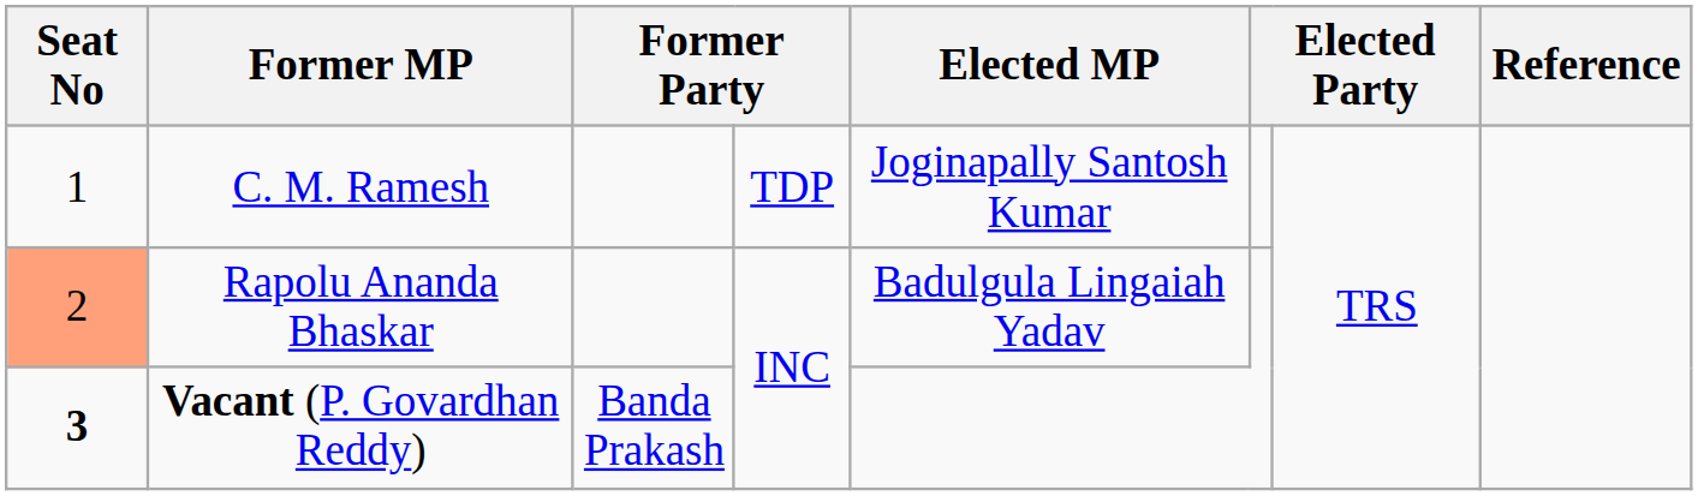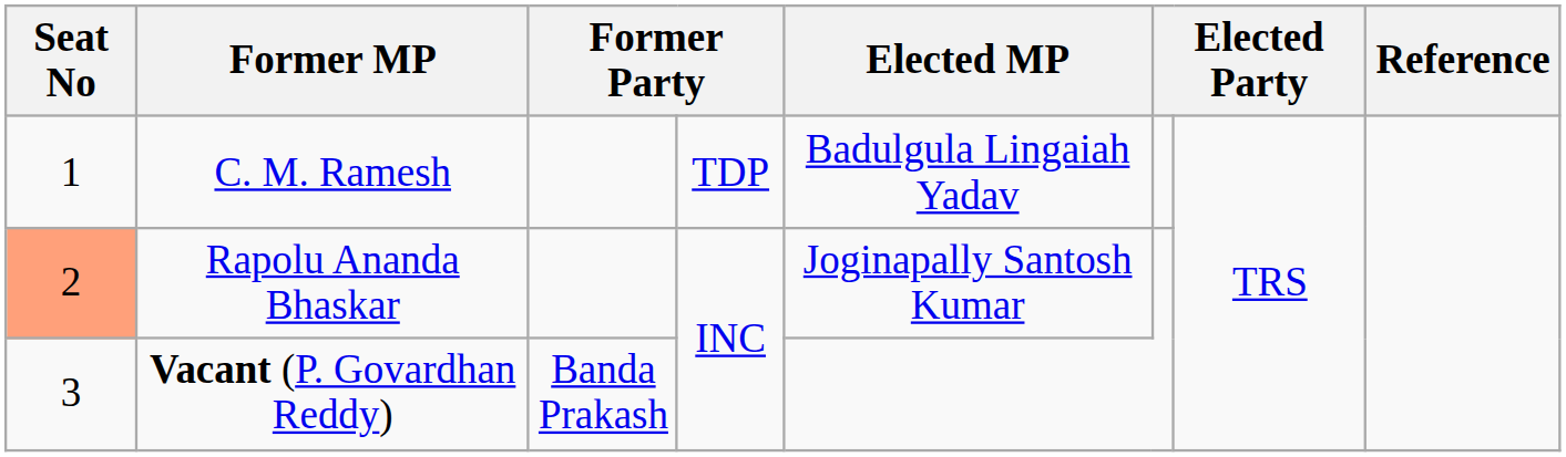C. M. Ramesh | Elected MP: Joginapally Santosh Kumar -> Badulgula Lingaiah Yadav
Rapolu Ananda Bhaskar | Elected MP: Badulgula Lingaiah Yadav -> Joginapally Santosh Kumar
Vacant (P. Govardhan Reddy) | Seat No: bold -> normal
